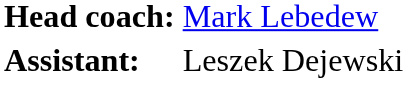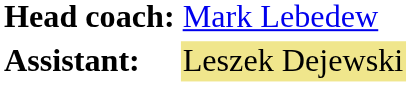Assistant: | column 2: no background -> khaki background
